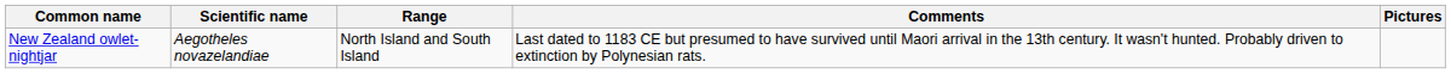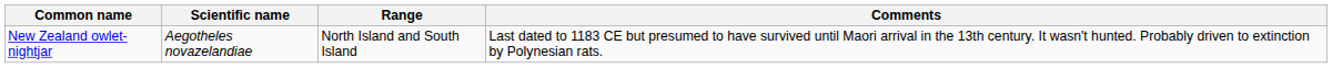- column: Pictures
